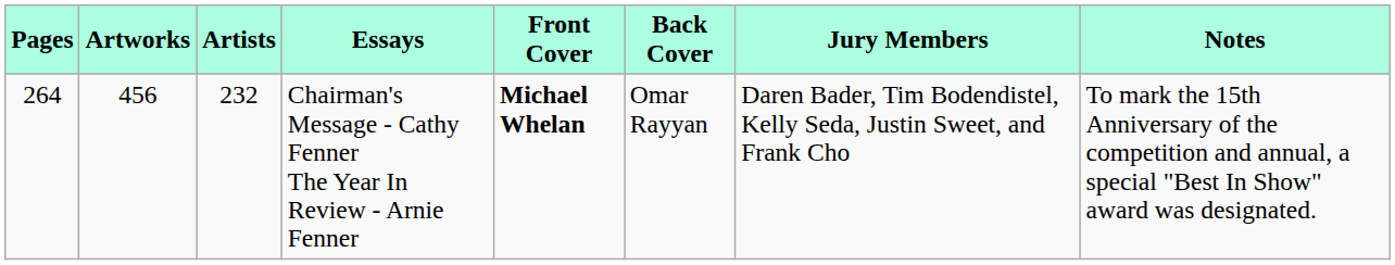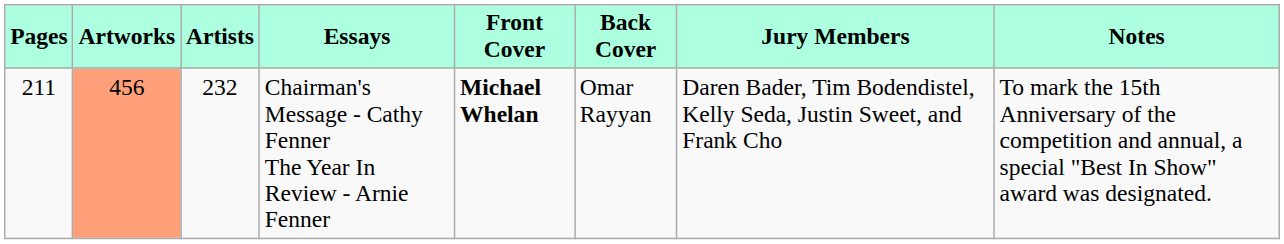row 2 | Pages: 264 -> 211
row 2 | Artworks: no background -> lightsalmon background
